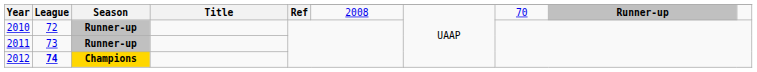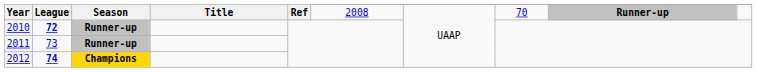2010 | League: normal -> bold
